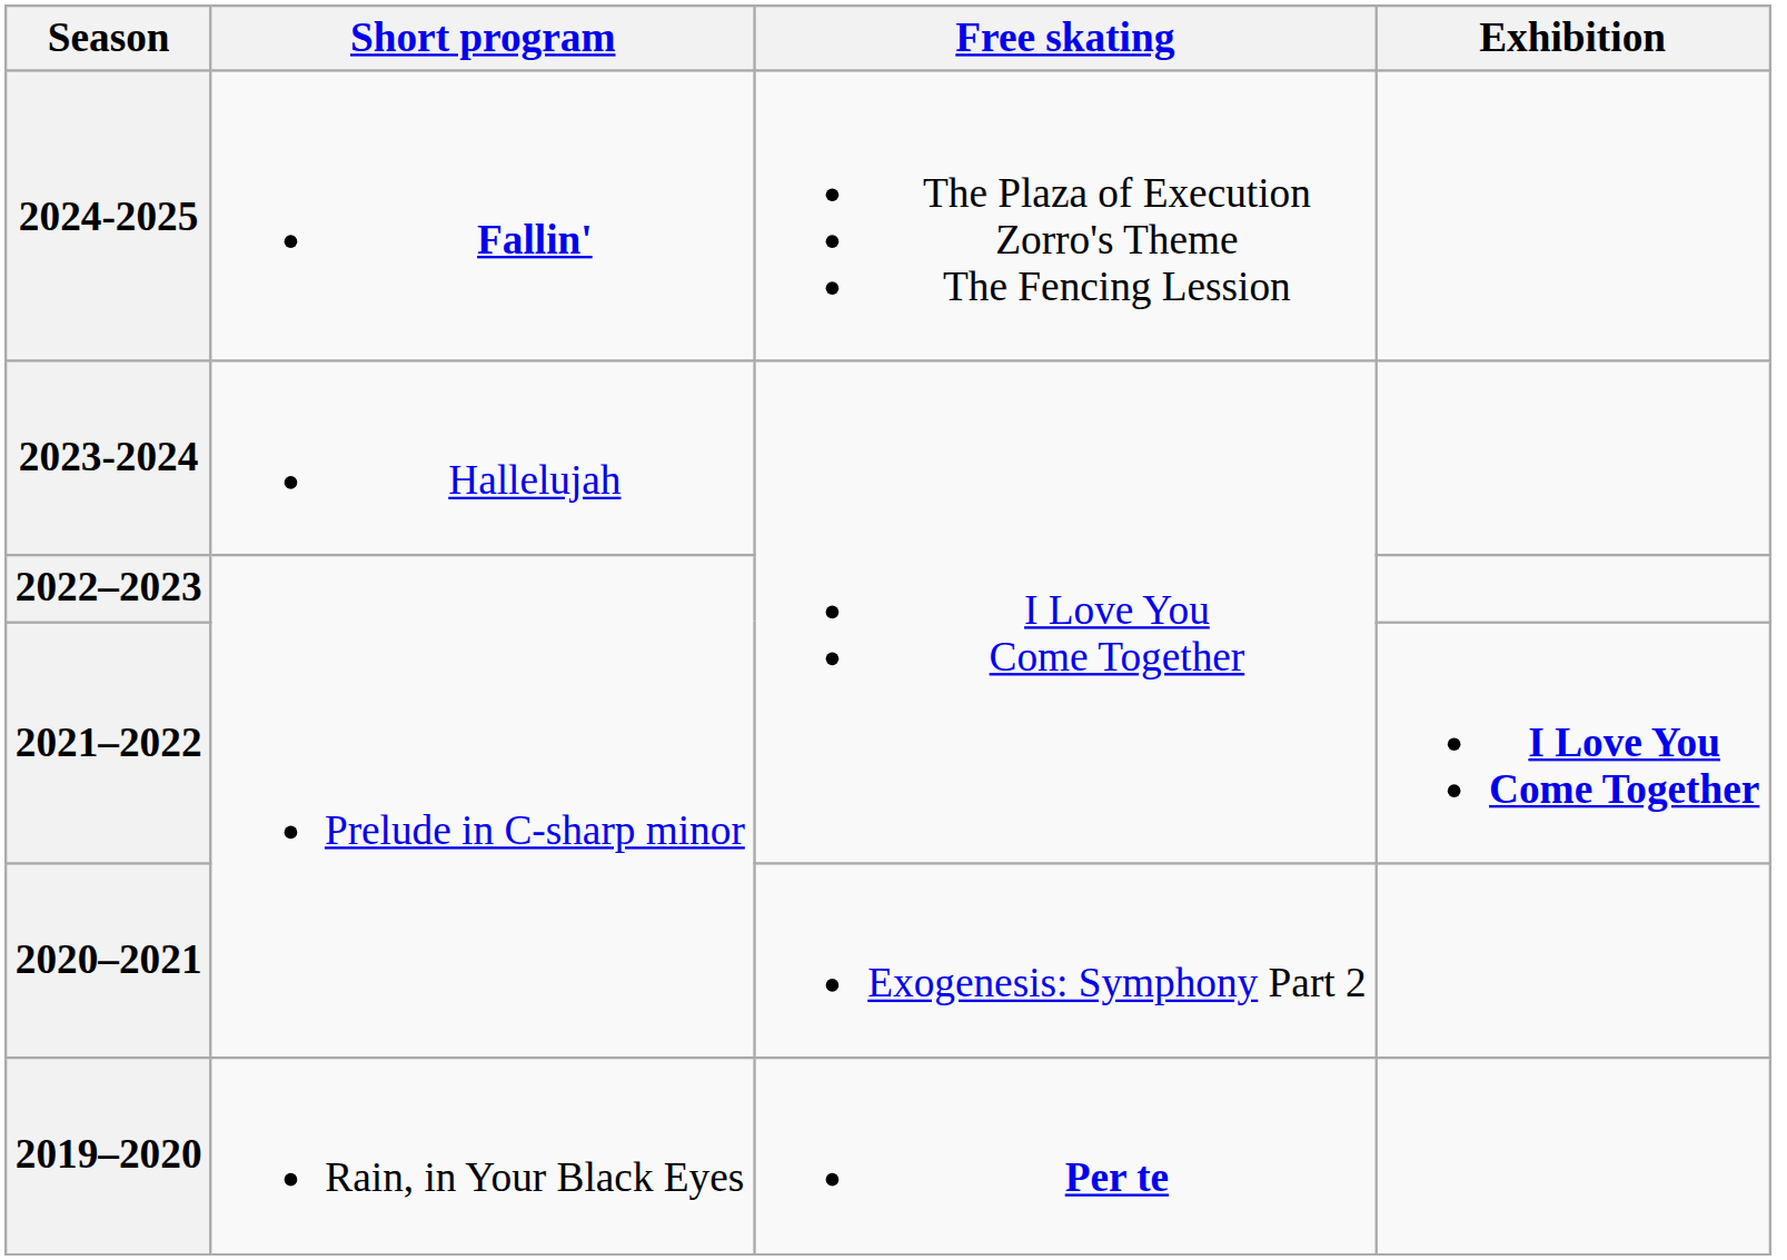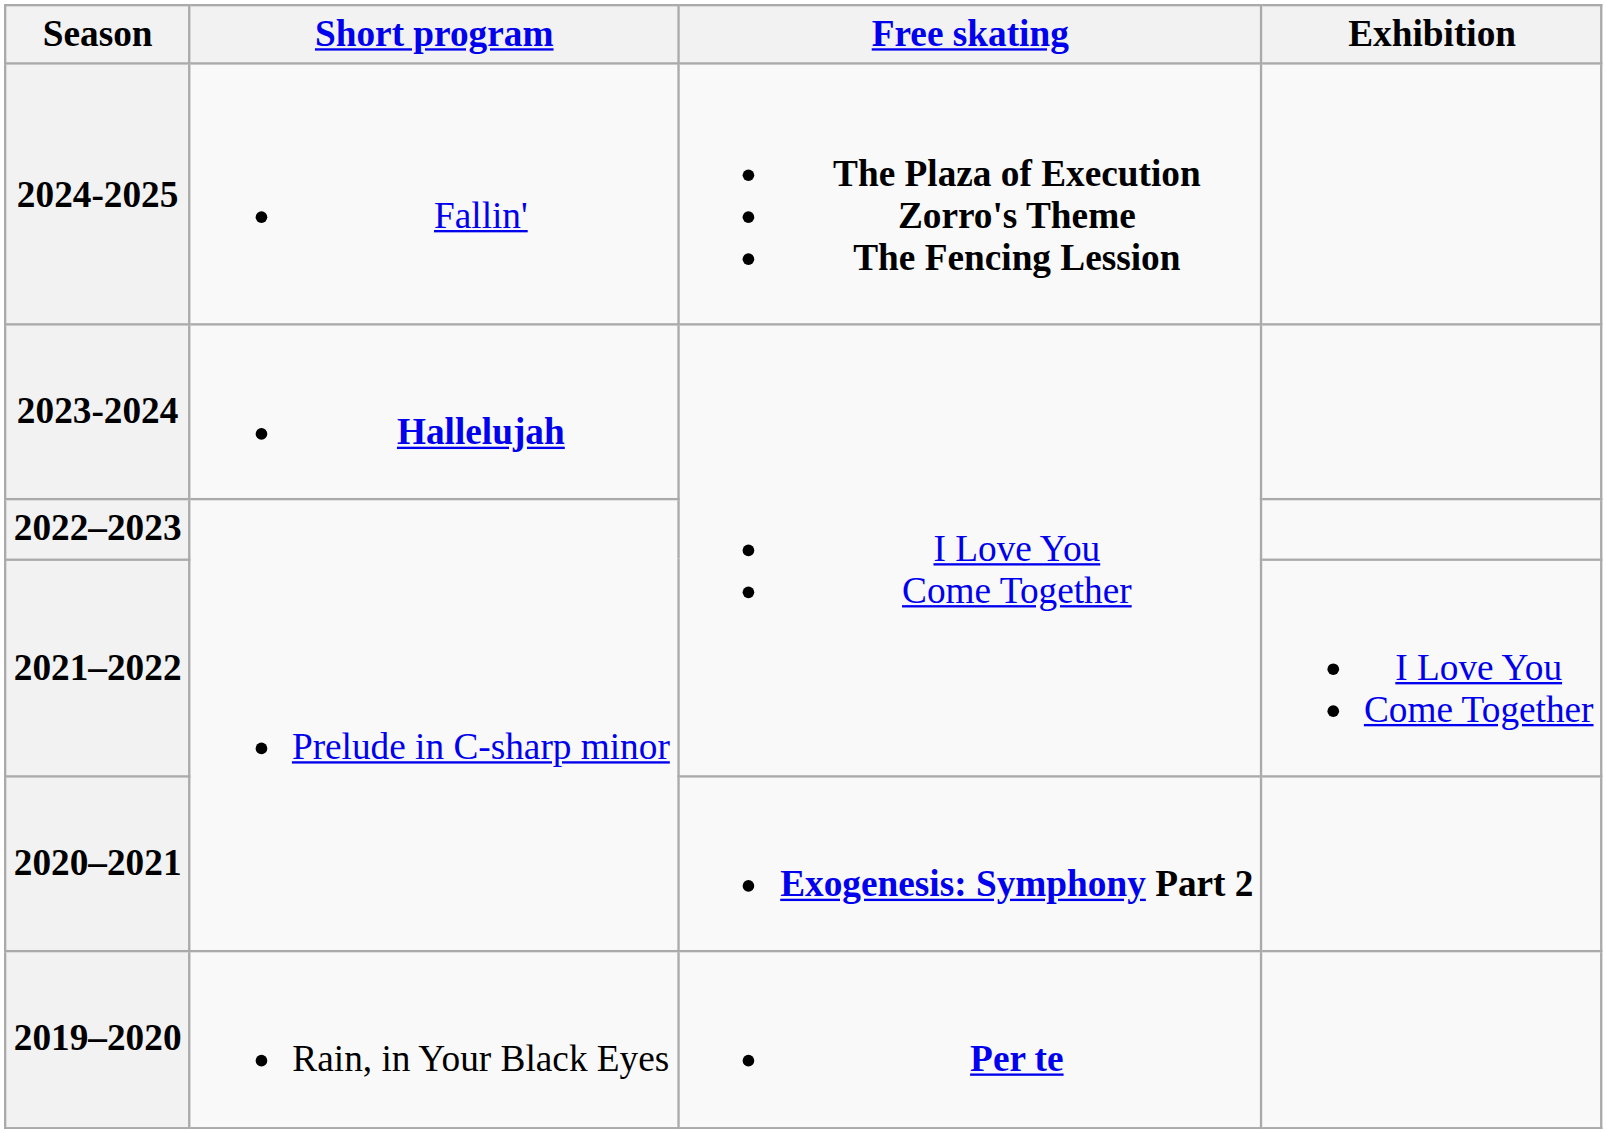2024-2025 | Short program: bold -> normal
2024-2025 | Free skating: normal -> bold
2023-2024 | Short program: normal -> bold
2021–2022 | Exhibition: bold -> normal
2020–2021 | Free skating: normal -> bold
